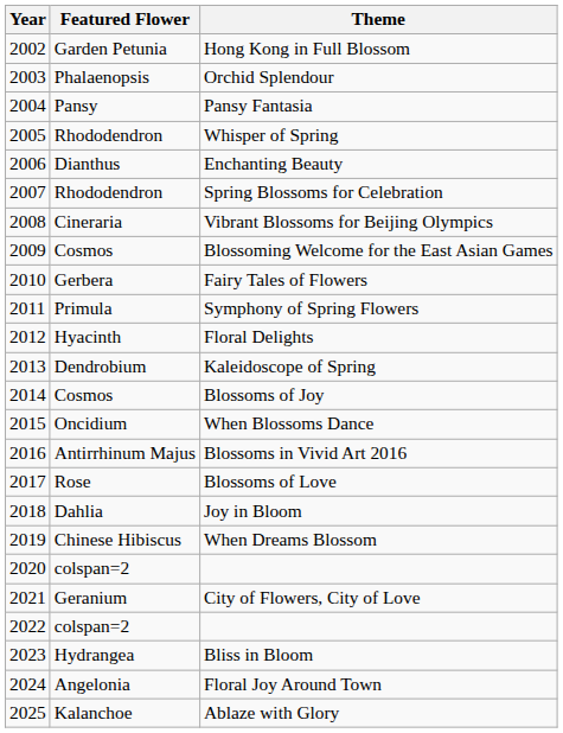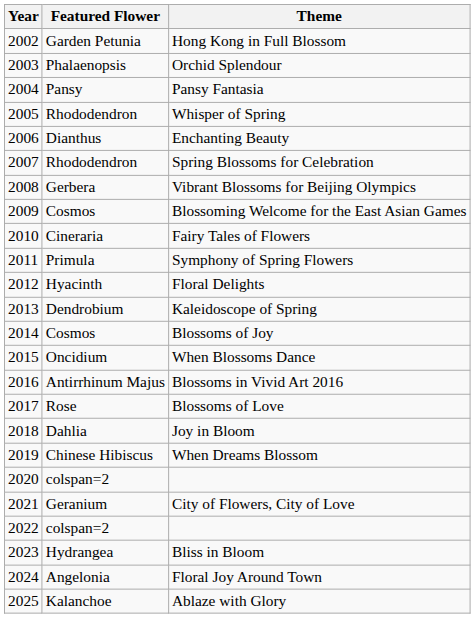Vibrant Blossoms for Beijing Olympics | Featured Flower: Cineraria -> Gerbera
Fairy Tales of Flowers | Featured Flower: Gerbera -> Cineraria
